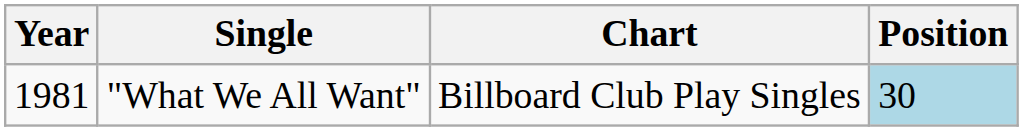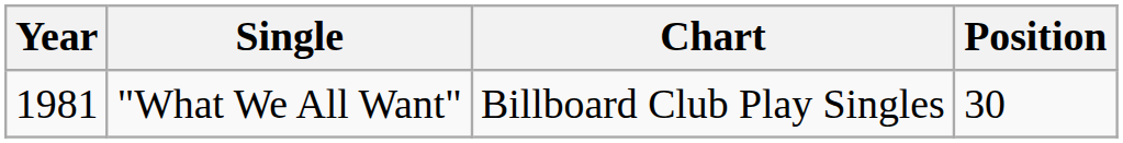row 2 | Position: lightblue background -> no background
